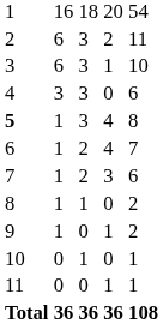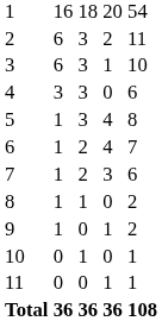5 | column 1: bold -> normal
